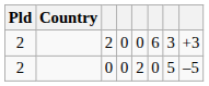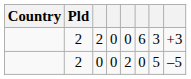columns swapped: Country <-> Pld
